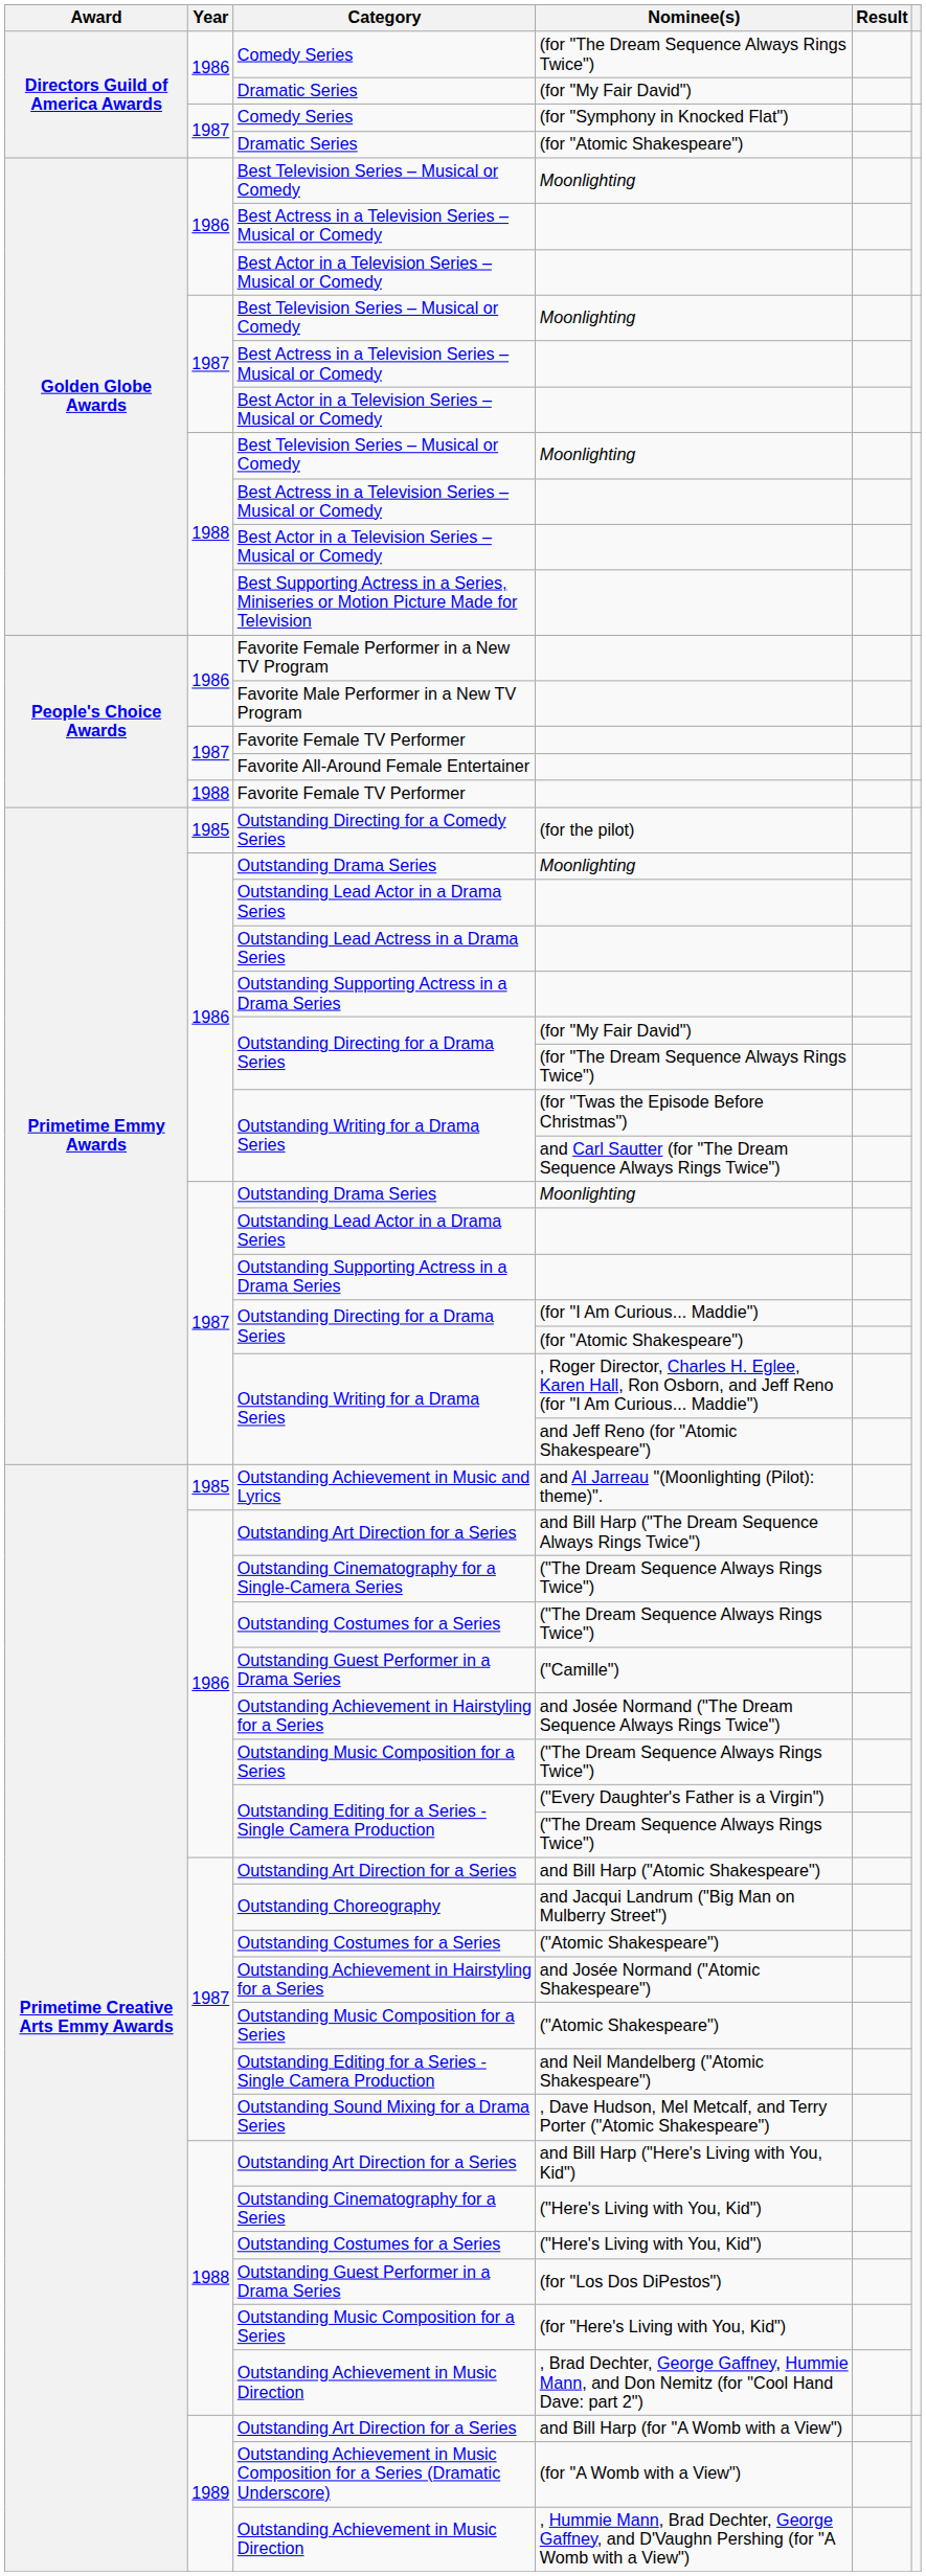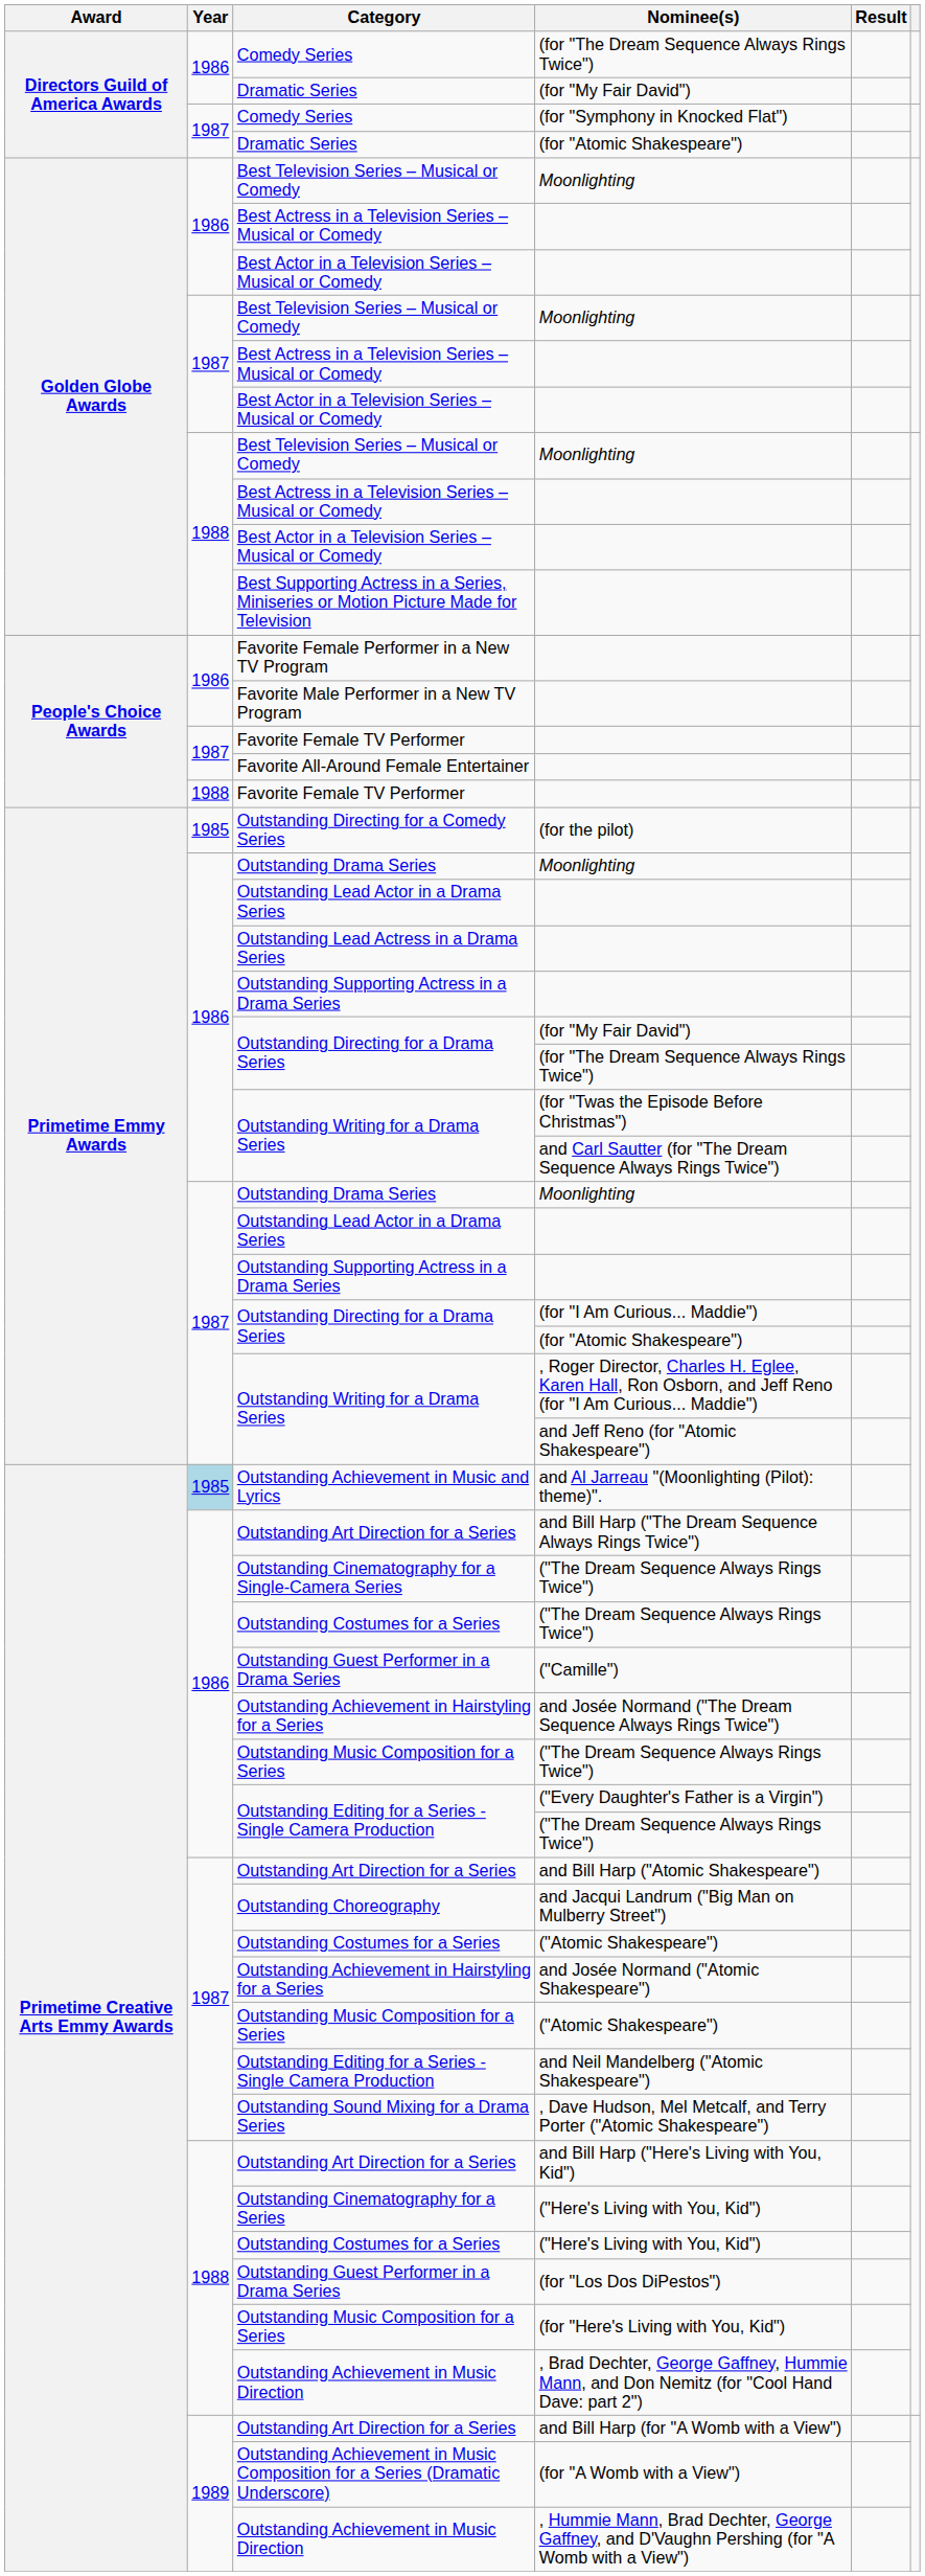and Al Jarreau "(Moonlighting (Pilot): theme)". | Year: no background -> lightblue background
